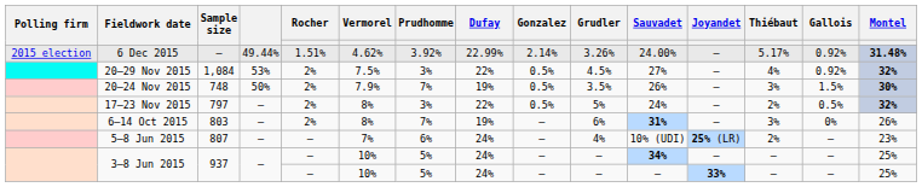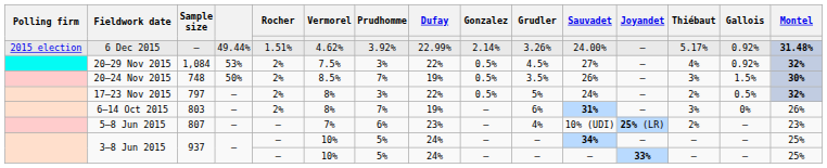20–24 Nov 2015 | Vermorel: 7.9% -> 8.5%
5–8 Jun 2015 | Dufay: 24% -> 23%
